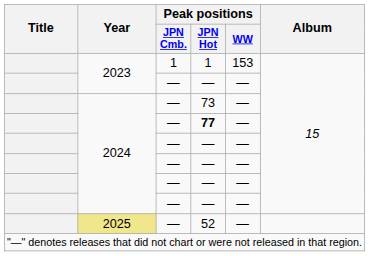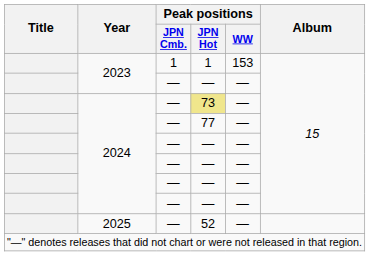73 | Peak positions / JPN Hot: no background -> khaki background
77 | Peak positions / JPN Hot: bold -> normal
52 | Year: khaki background -> no background
